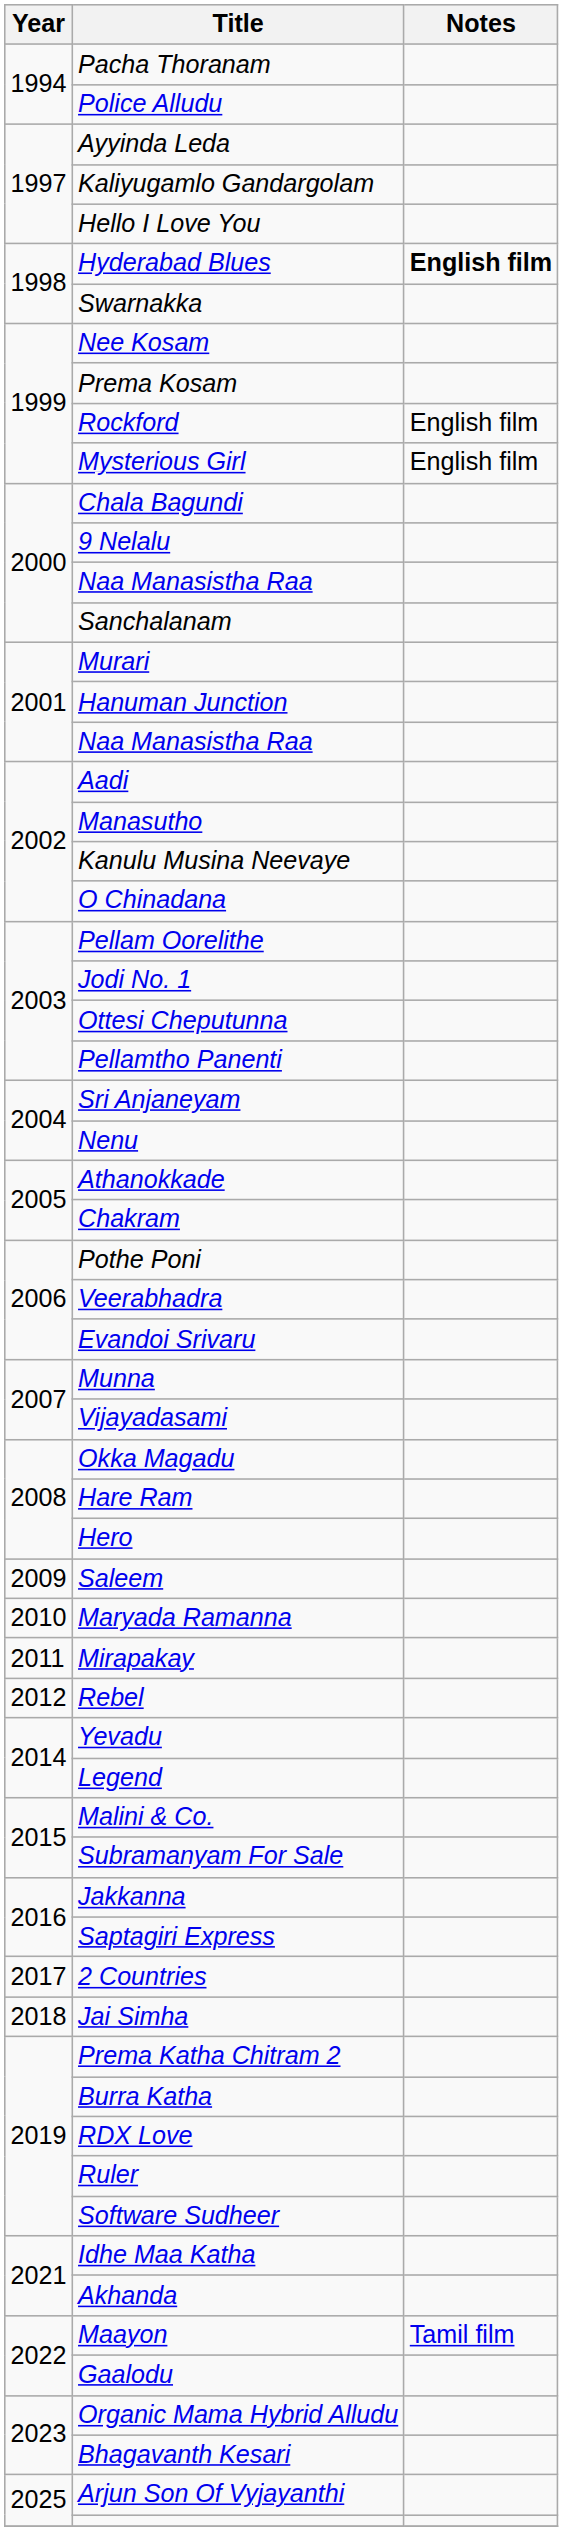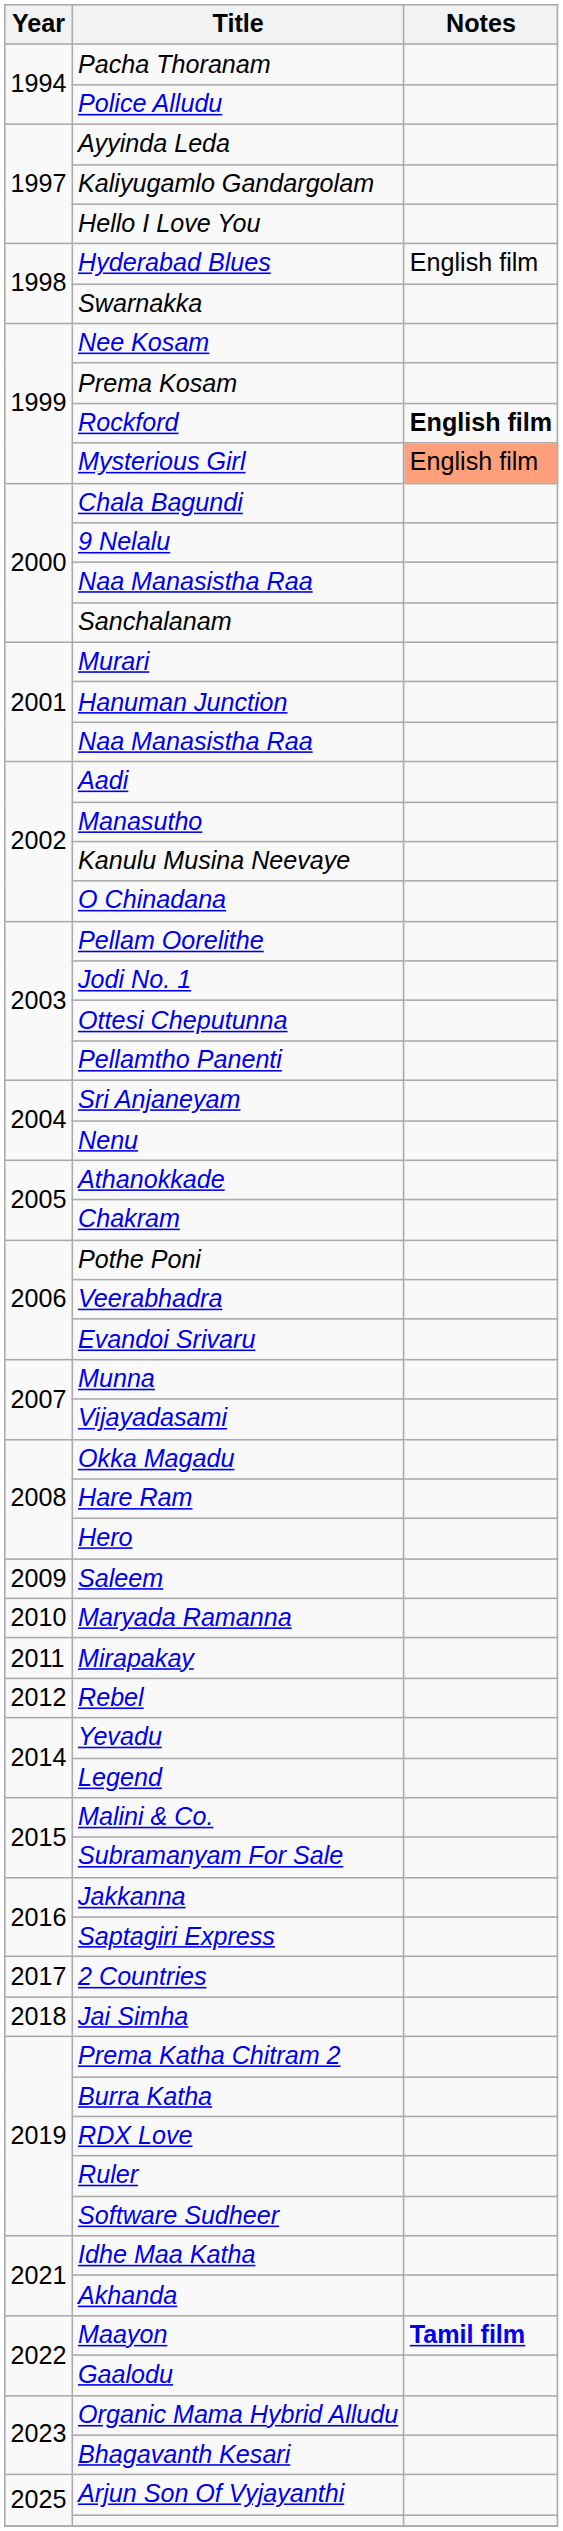Hyderabad Blues | Notes: bold -> normal
Rockford | Notes: normal -> bold
Mysterious Girl | Notes: no background -> lightsalmon background
Maayon | Notes: normal -> bold
